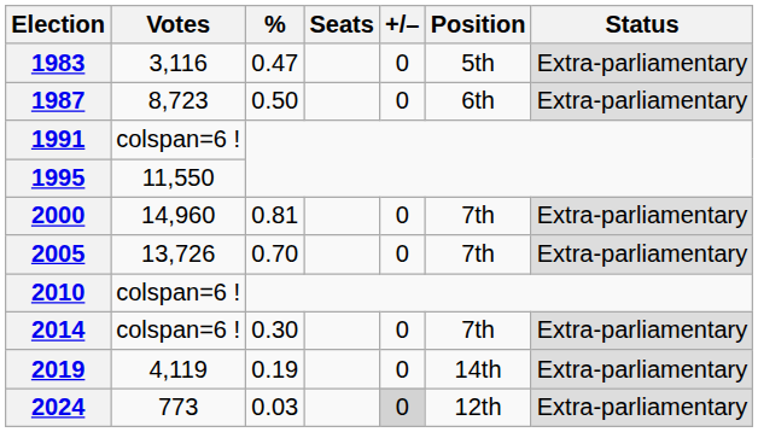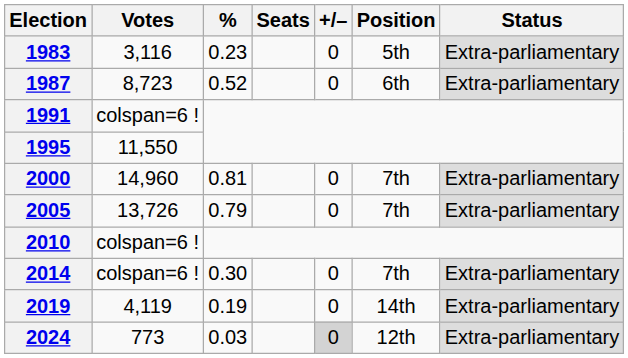1983 | %: 0.47 -> 0.23
1987 | %: 0.50 -> 0.52
2005 | %: 0.70 -> 0.79
